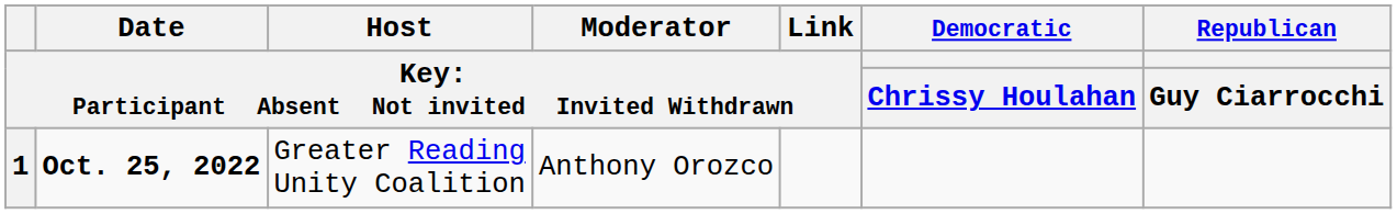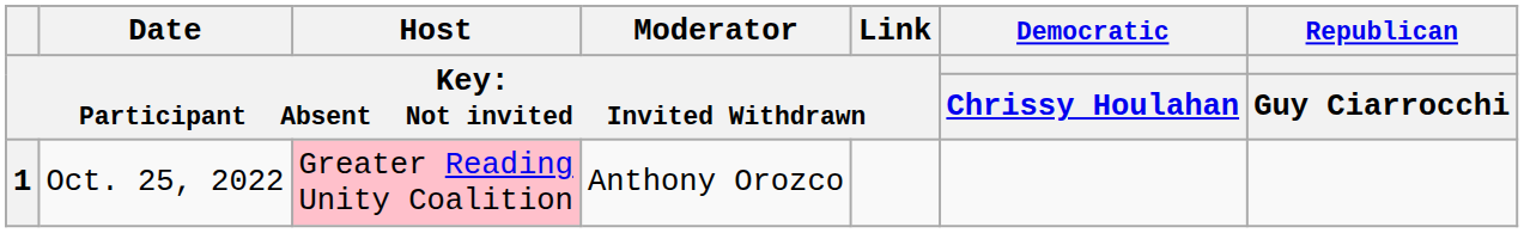1 | column 2: bold -> normal
1 | column 3: no background -> pink background
